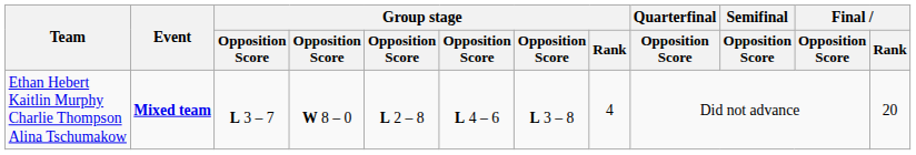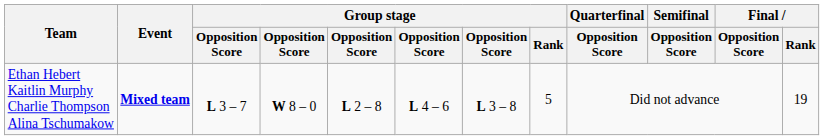row 3 | Group stage / Rank: 4 -> 5
row 3 | Final / Rank: 20 -> 19
